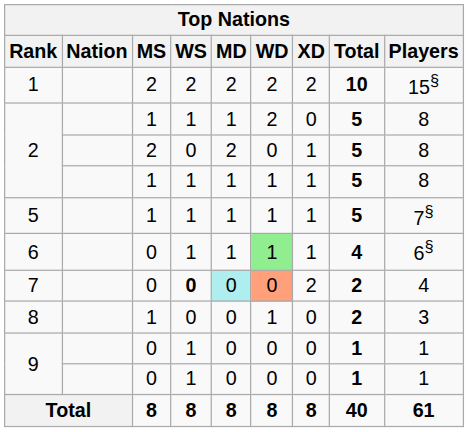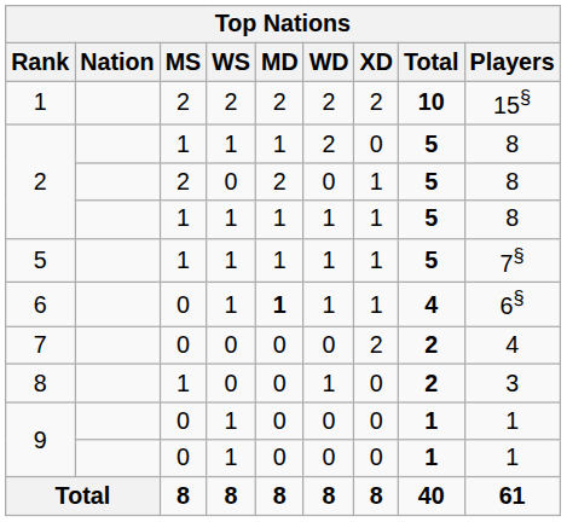6 | MD: normal -> bold
6 | WD: lightgreen background -> no background
7 | WS: bold -> normal
7 | MD: paleturquoise background -> no background
7 | WD: lightsalmon background -> no background
